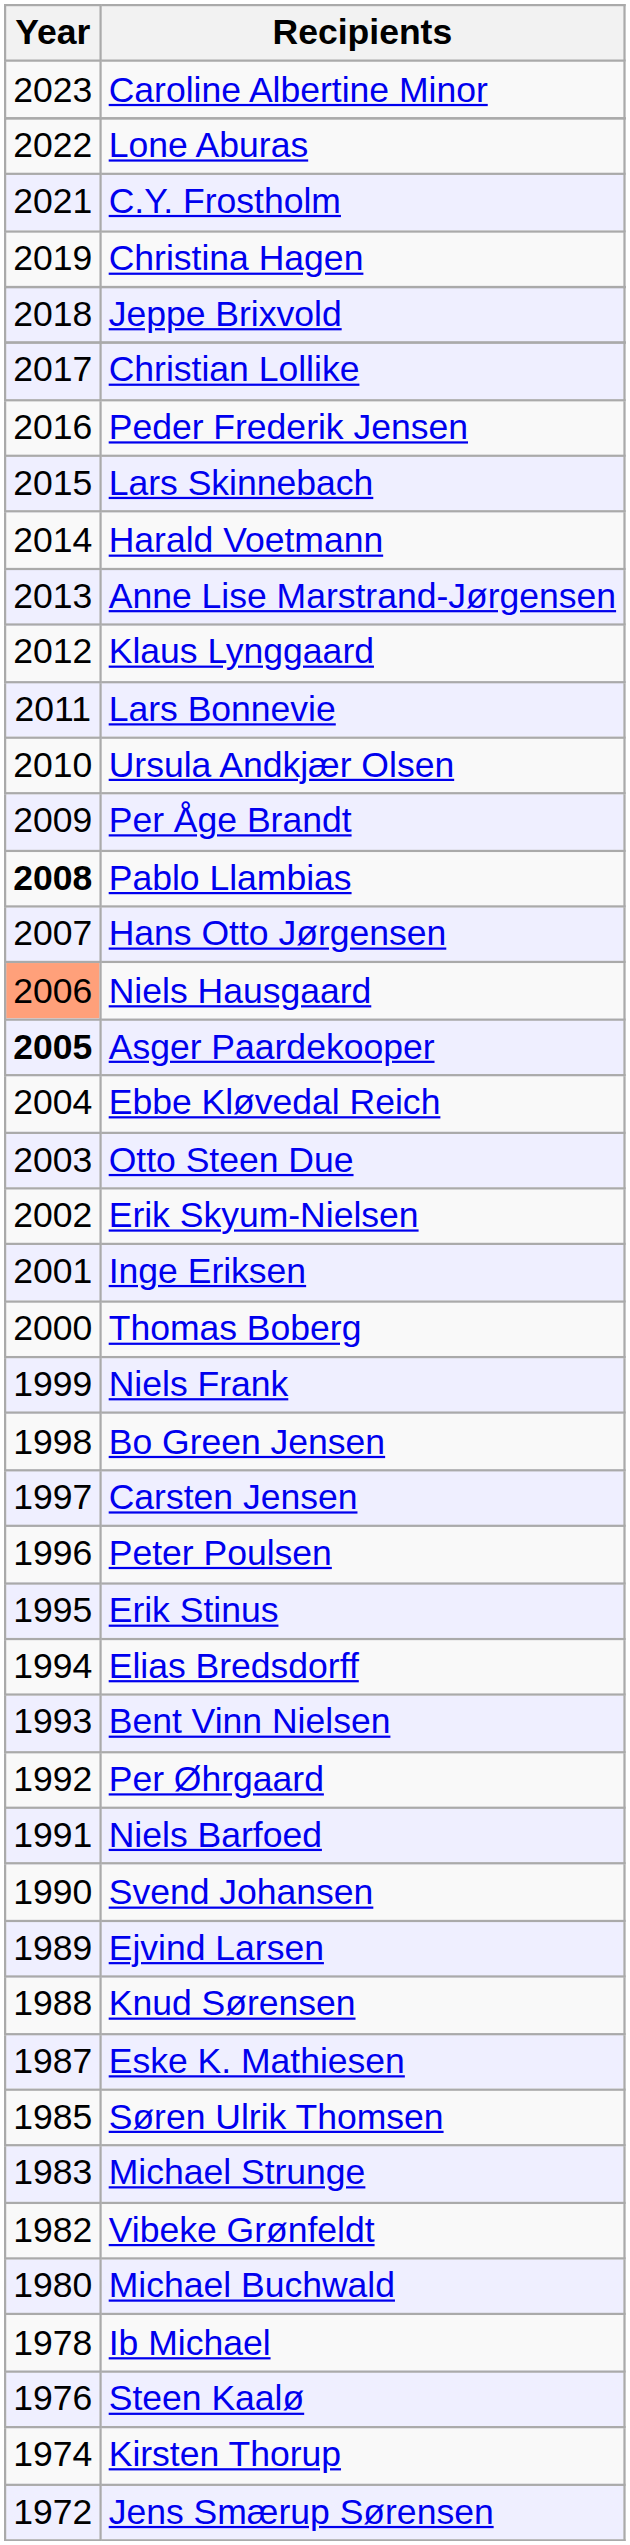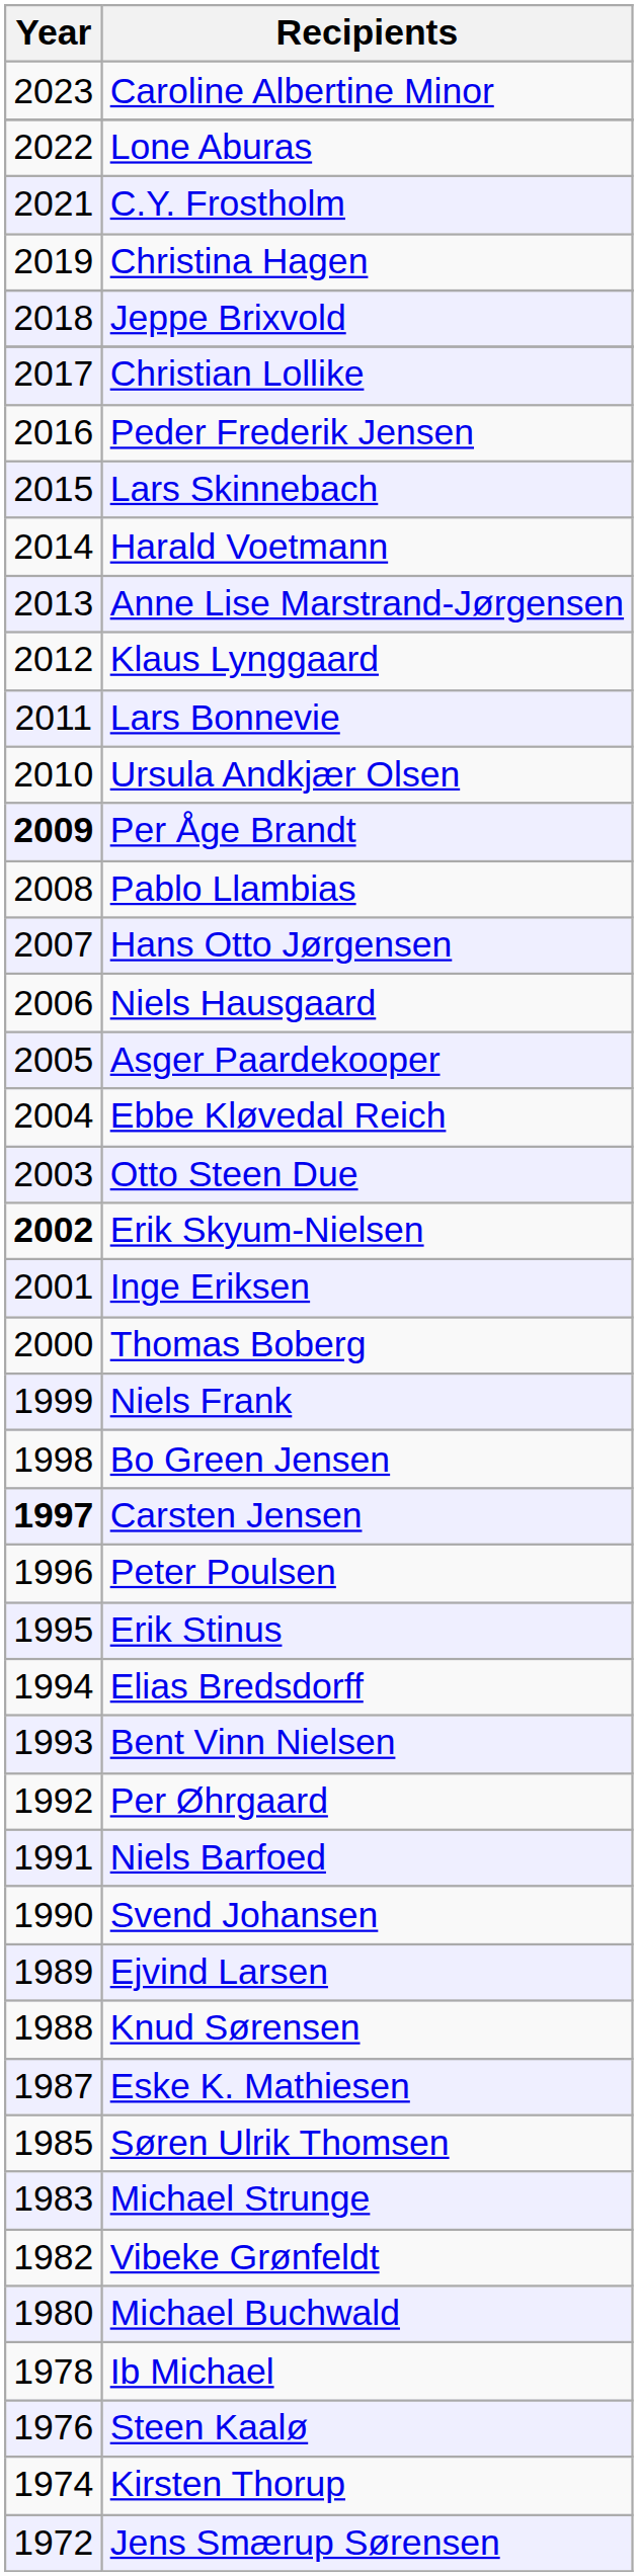Per Åge Brandt | Year: normal -> bold
Pablo Llambias | Year: bold -> normal
Niels Hausgaard | Year: lightsalmon background -> no background
Asger Paardekooper | Year: bold -> normal
Erik Skyum-Nielsen | Year: normal -> bold
Carsten Jensen | Year: normal -> bold
